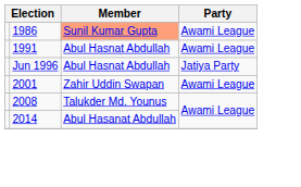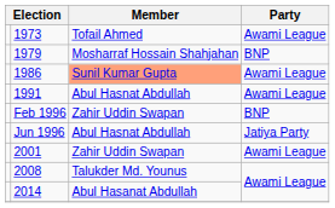+ row: 1973 | Tofail Ahmed | Awami League
+ row: 1979 | Mosharraf Hossain Shahjahan | BNP
+ row: Feb 1996 | Zahir Uddin Swapan | BNP
